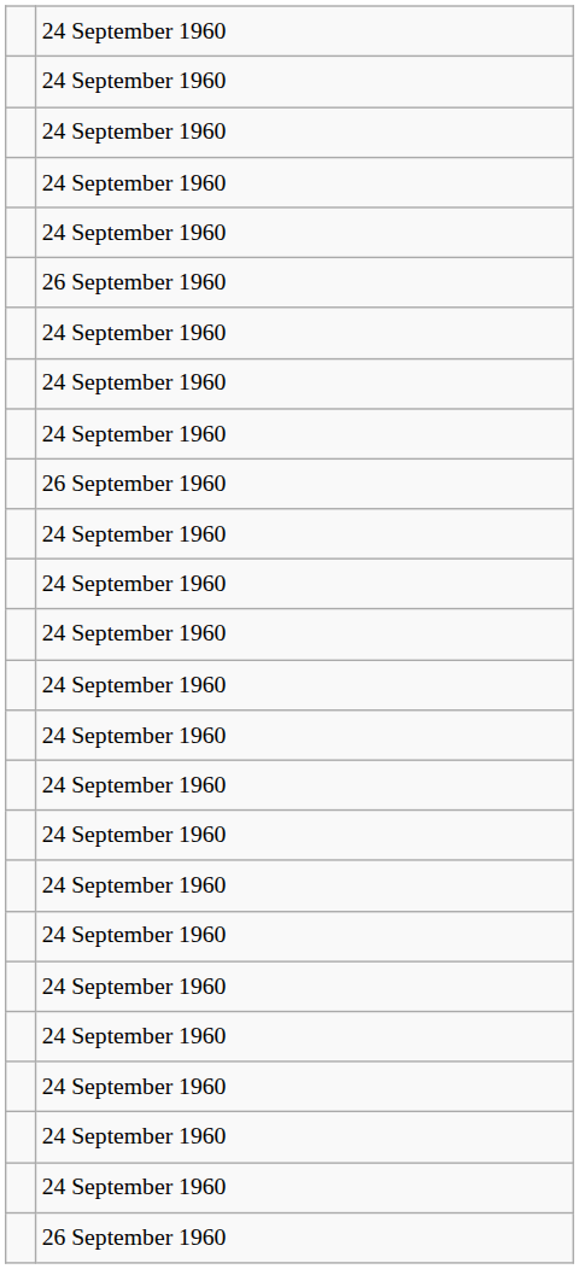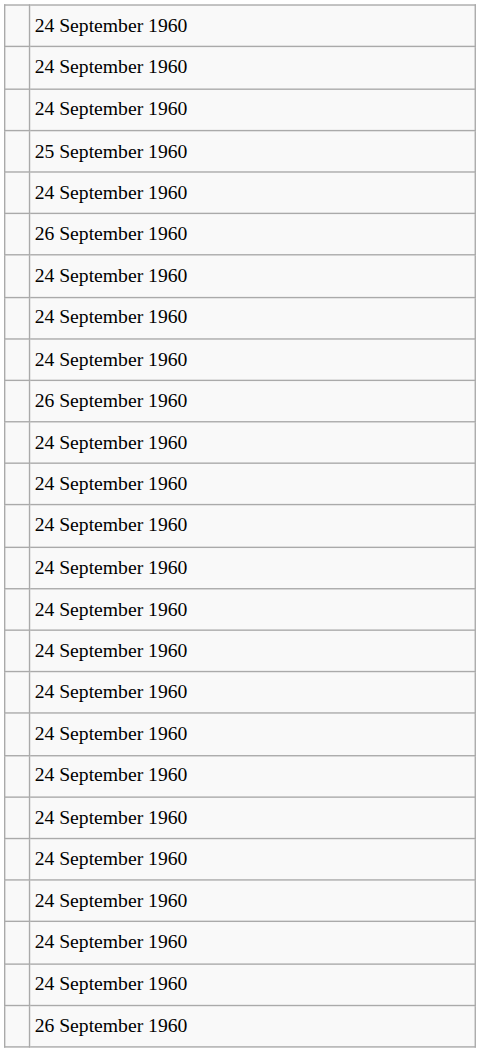row 4 | column 2: 24 September 1960 -> 25 September 1960
